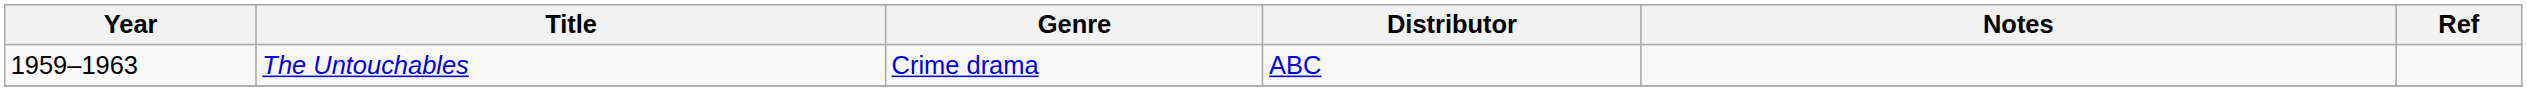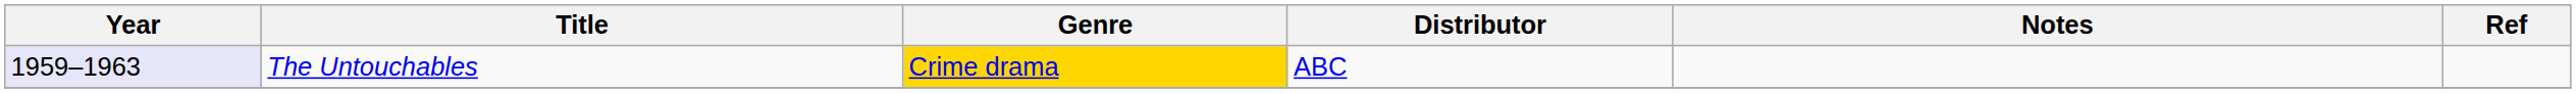The Untouchables | Year: no background -> lavender background
The Untouchables | Genre: no background -> gold background
